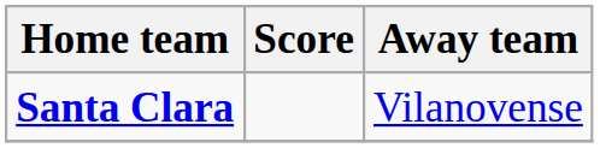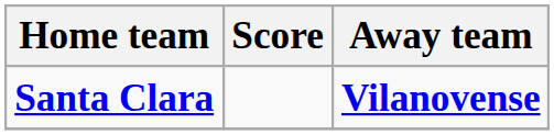Santa Clara | Away team: normal -> bold
